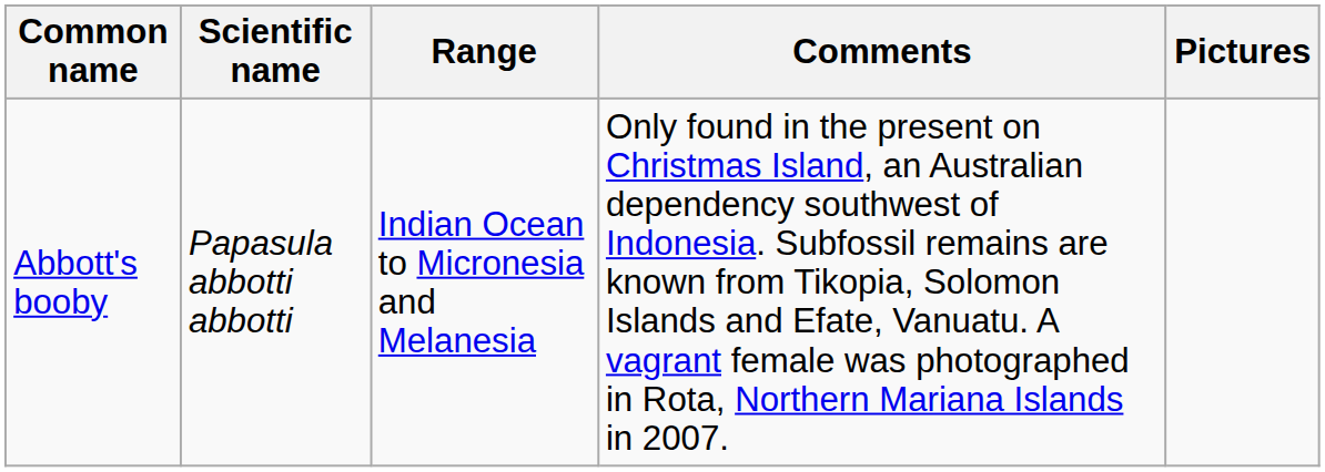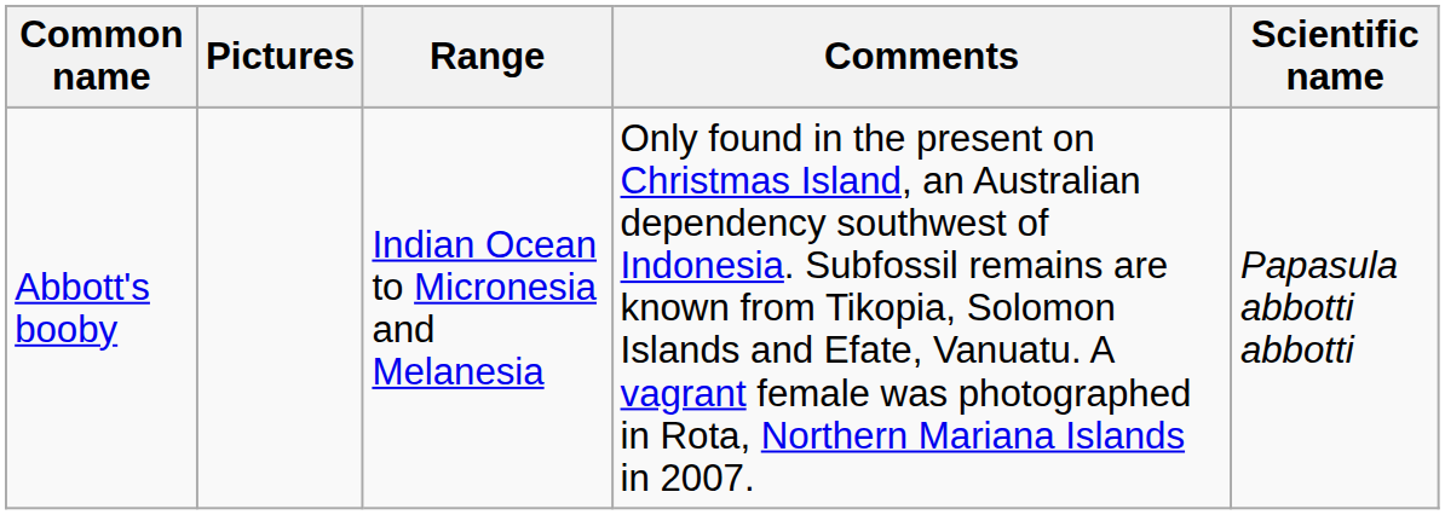columns swapped: Scientific name <-> Pictures
